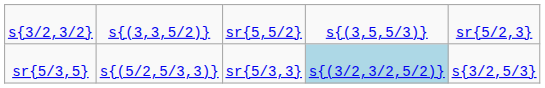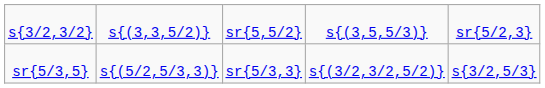sr{5/3,5} | column 4: lightblue background -> no background
